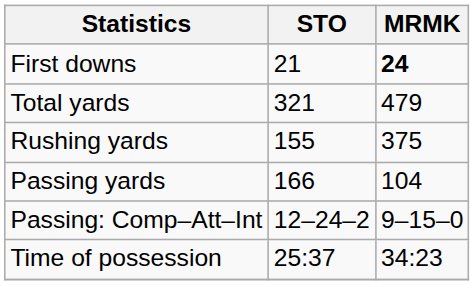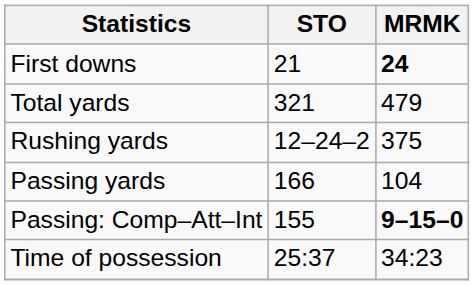Rushing yards | STO: 155 -> 12–24–2
Passing: Comp–Att–Int | STO: 12–24–2 -> 155
Passing: Comp–Att–Int | MRMK: normal -> bold
